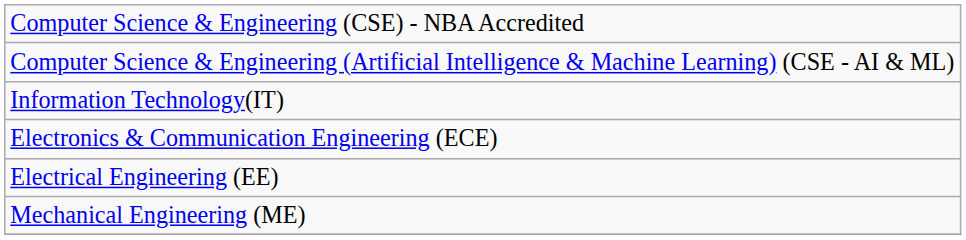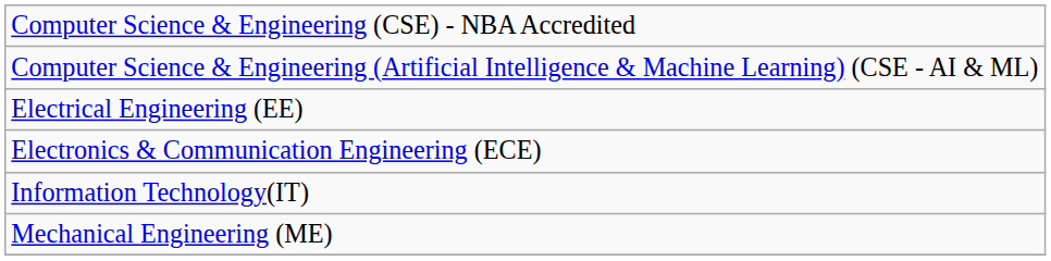row 3 | column 1: Information Technology(IT) -> Electrical Engineering (EE)
row 5 | column 1: Electrical Engineering (EE) -> Information Technology(IT)
